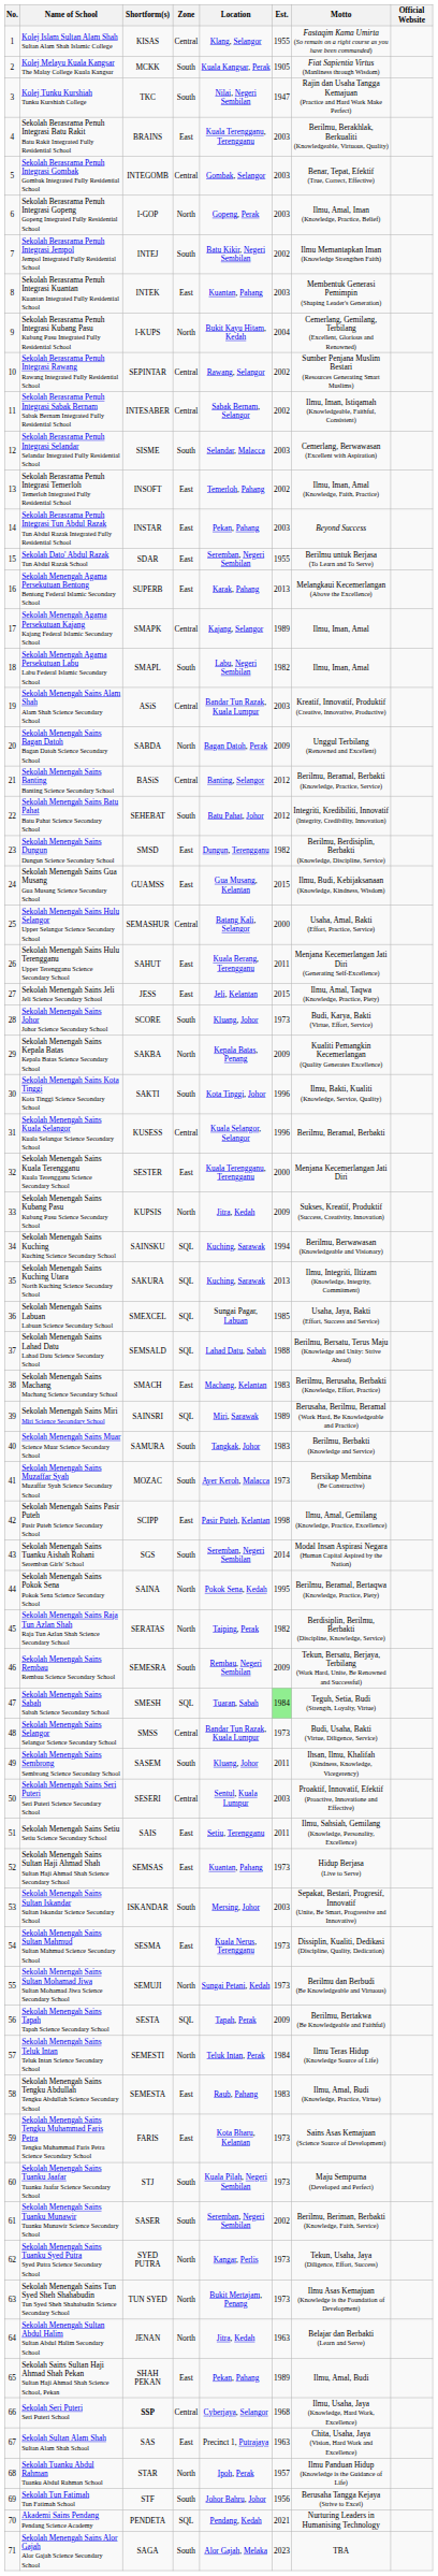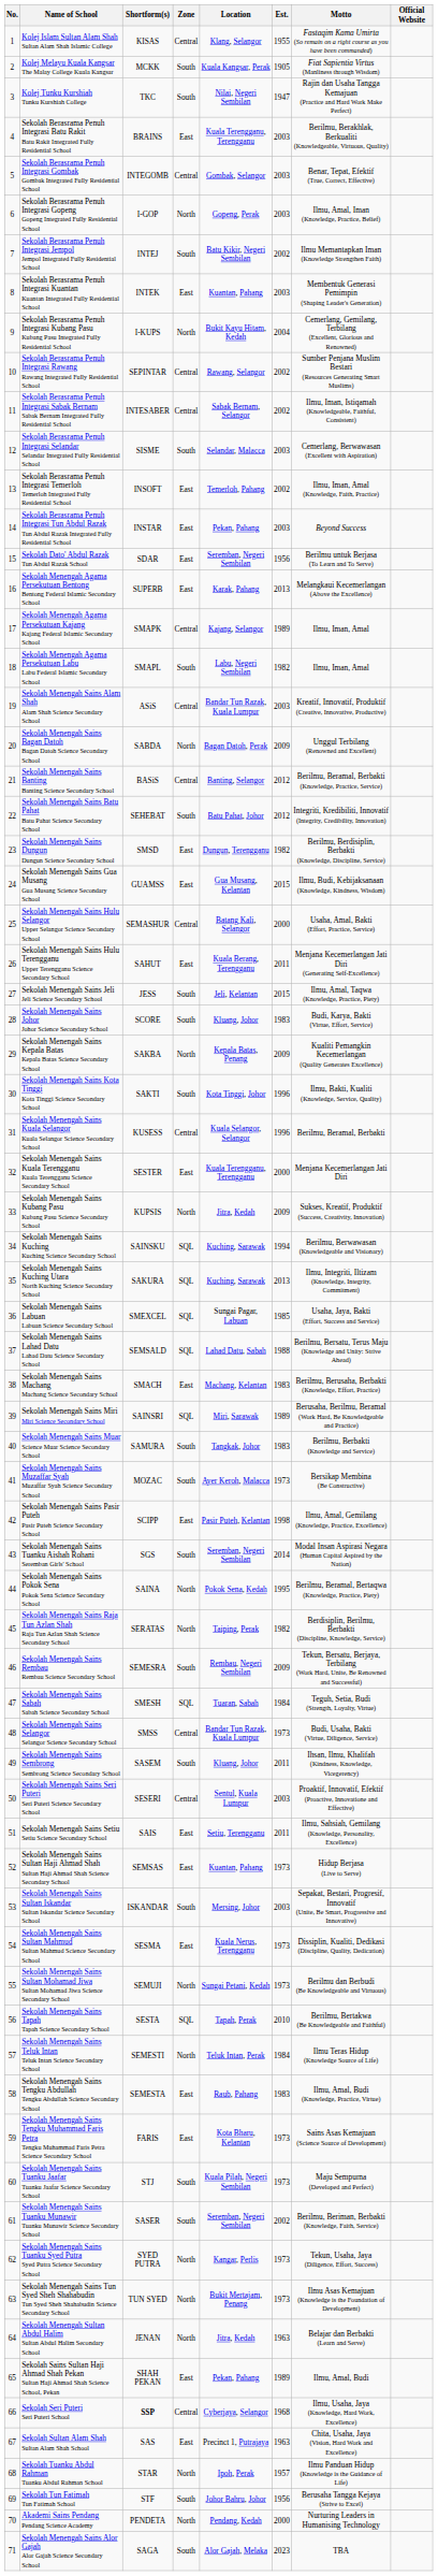Sekolah Dato' Abdul Razak Tun Abdul Razak School | Est.: 1955 -> 1956
Sekolah Menengah Sains Jeli Jeli Science Secondary School | Zone: East -> South
Sekolah Menengah Sains Johor Johor Science Secondary School | Est.: 1973 -> 1983
Sekolah Menengah Sains Sabah Sabah Science Secondary School | Est.: lightgreen background -> no background
Sekolah Menengah Sains Tapah Tapah Science Secondary School | Est.: 2009 -> 2010
Akademi Sains Pendang Pendang Science Academy | Zone: SQL -> North
Akademi Sains Pendang Pendang Science Academy | Est.: 2021 -> 2000
